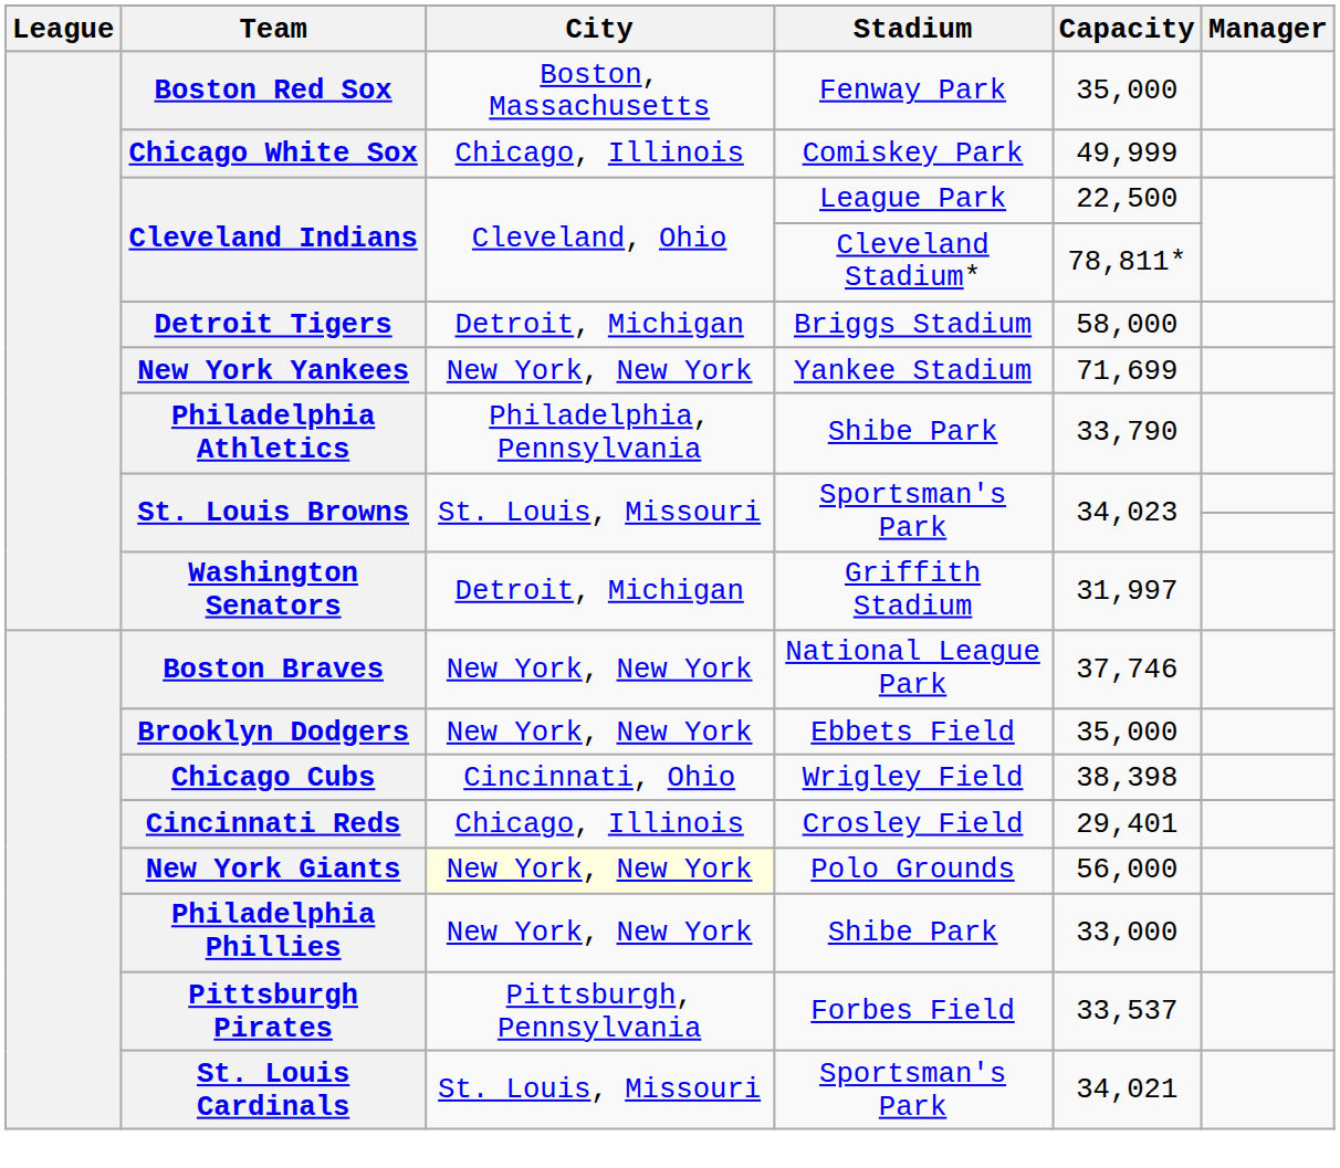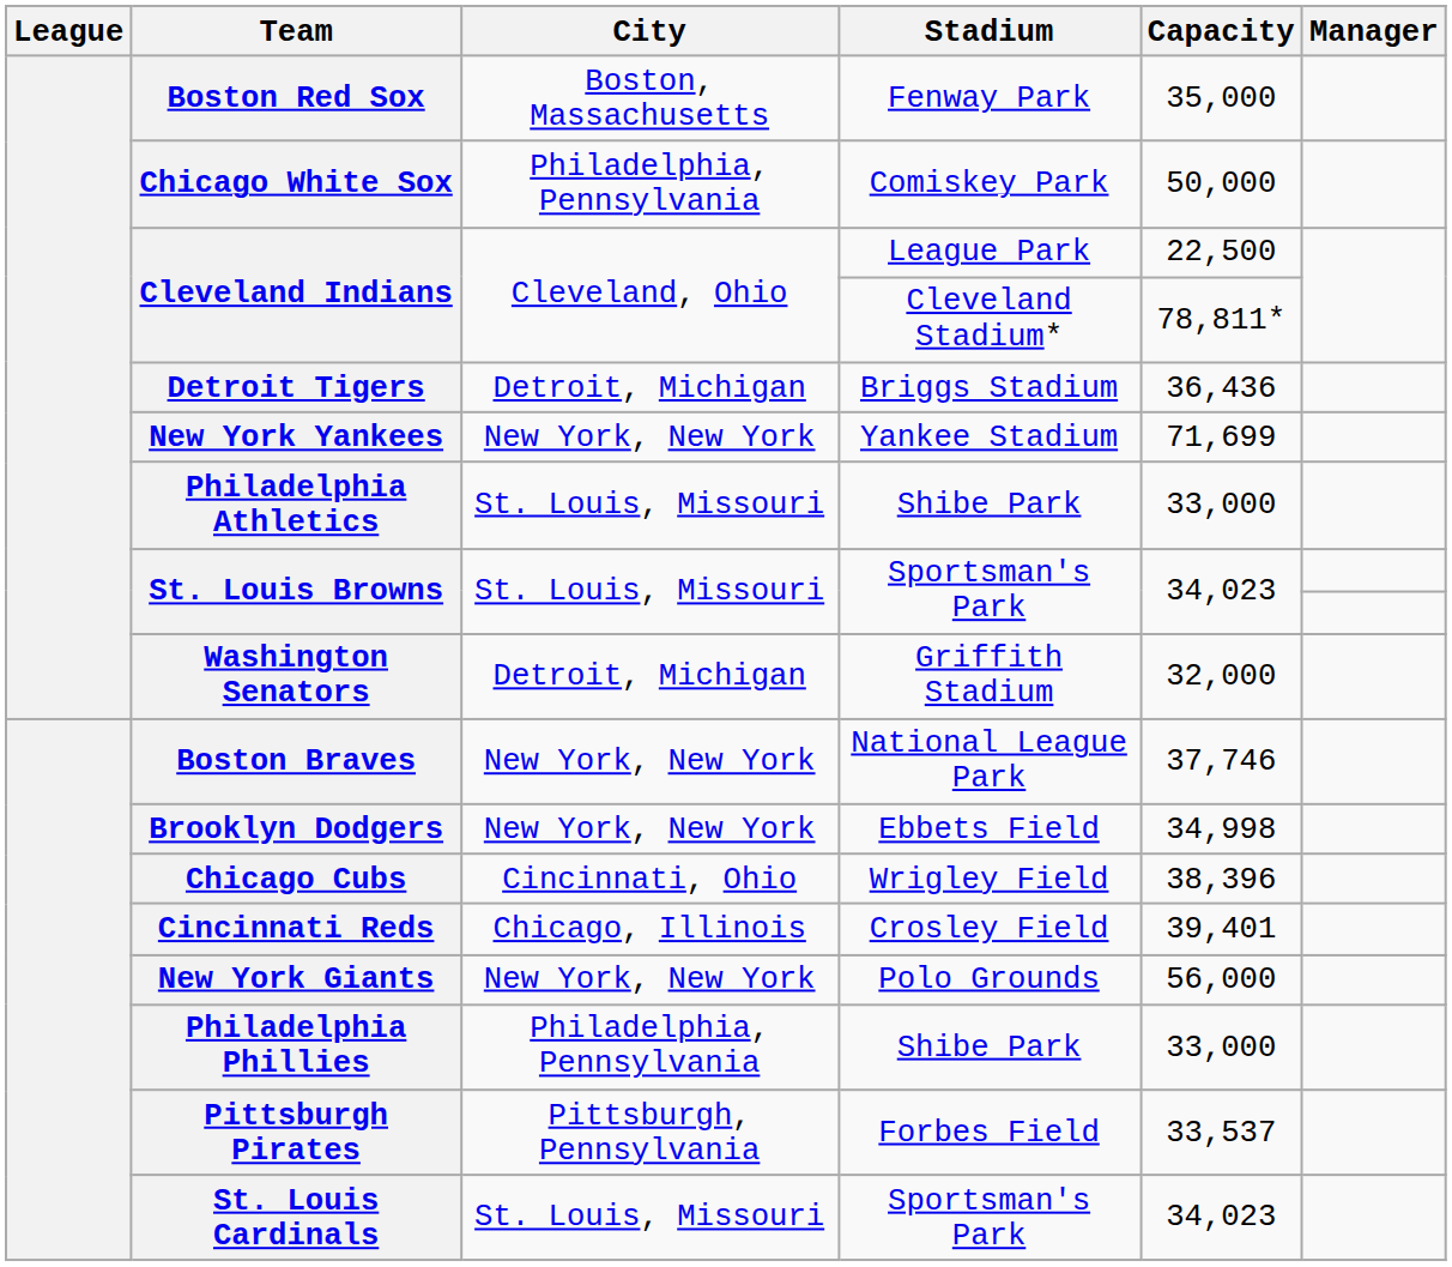Chicago White Sox | City: Chicago, Illinois -> Philadelphia, Pennsylvania
Chicago White Sox | Capacity: 49,999 -> 50,000
Detroit Tigers | Capacity: 58,000 -> 36,436
Philadelphia Athletics | City: Philadelphia, Pennsylvania -> St. Louis, Missouri
Philadelphia Athletics | Capacity: 33,790 -> 33,000
Washington Senators | Capacity: 31,997 -> 32,000
Brooklyn Dodgers | Capacity: 35,000 -> 34,998
Chicago Cubs | Capacity: 38,398 -> 38,396
Cincinnati Reds | Capacity: 29,401 -> 39,401
New York Giants | City: lightyellow background -> no background
Philadelphia Phillies | City: New York, New York -> Philadelphia, Pennsylvania
St. Louis Cardinals | Capacity: 34,021 -> 34,023
